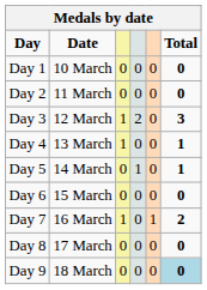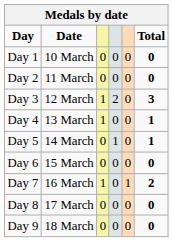Day 9 | Total: lightblue background -> no background
